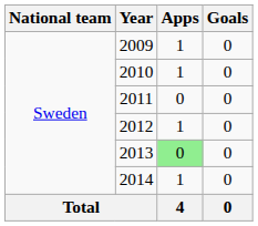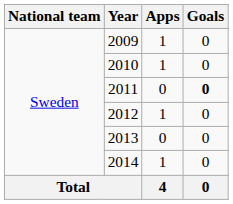2011 | Goals: normal -> bold
2013 | Apps: lightgreen background -> no background
